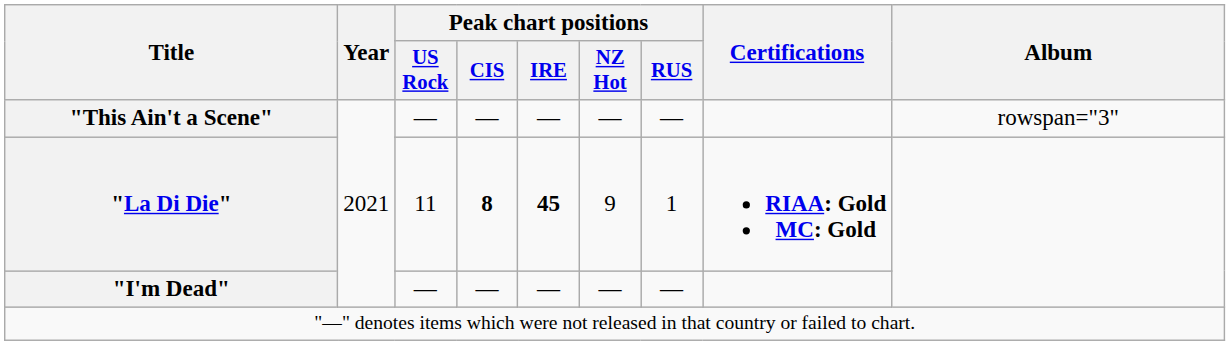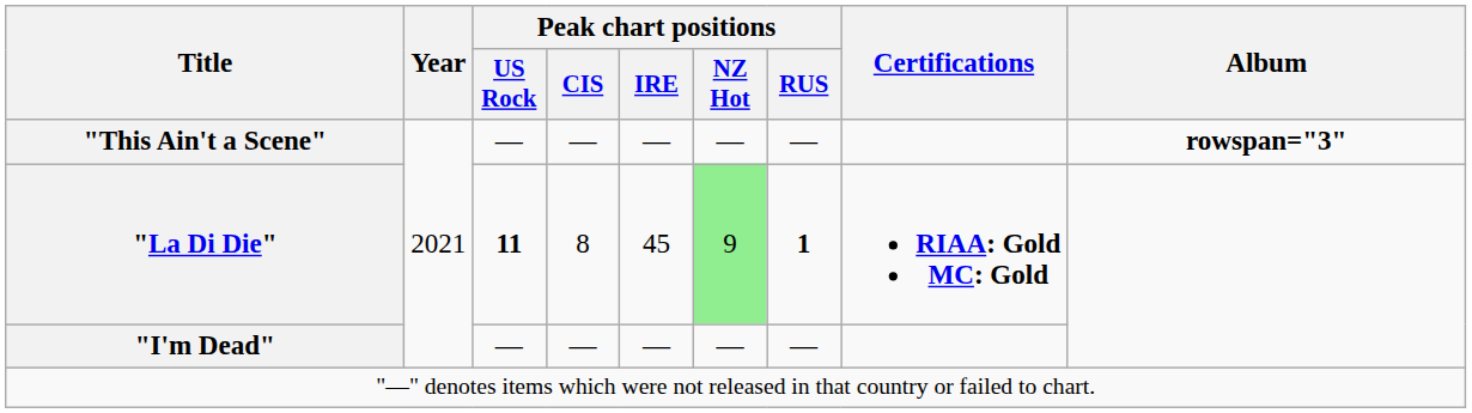"This Ain't a Scene" | Album: normal -> bold
"La Di Die" | Peak chart positions / US Rock: normal -> bold
"La Di Die" | Peak chart positions / CIS: bold -> normal
"La Di Die" | Peak chart positions / IRE: bold -> normal
"La Di Die" | Peak chart positions / NZ Hot: no background -> lightgreen background
"La Di Die" | Peak chart positions / RUS: normal -> bold
